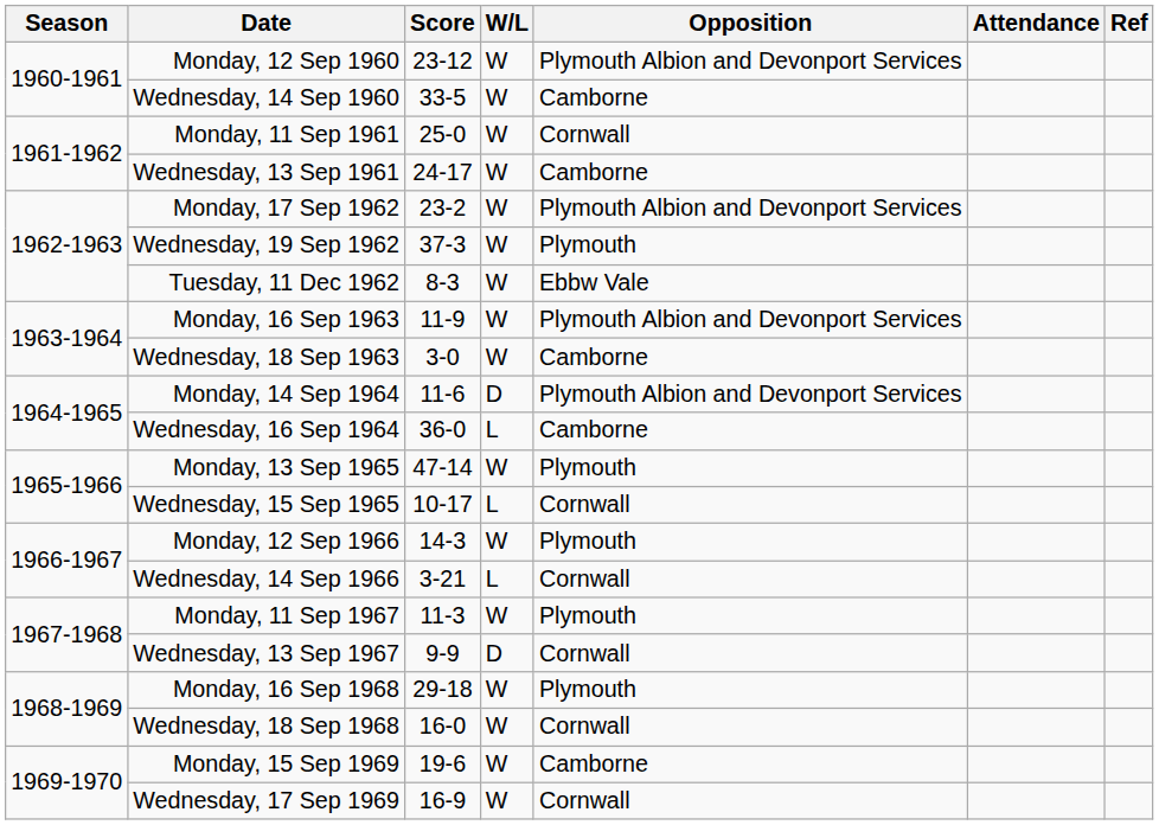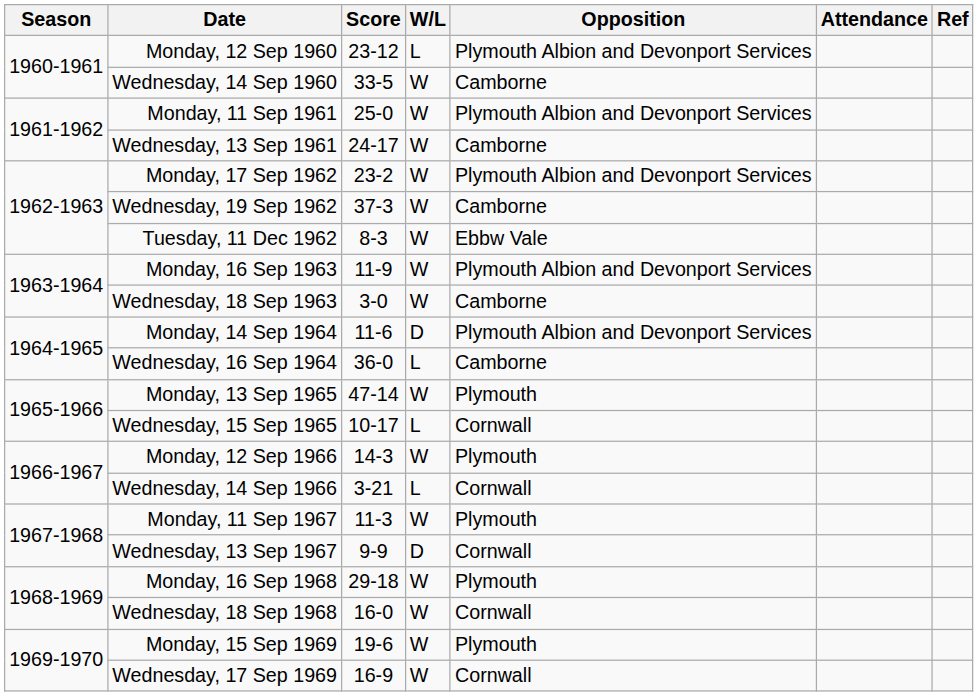Monday, 12 Sep 1960 | W/L: W -> L
Monday, 11 Sep 1961 | Opposition: Cornwall -> Plymouth Albion and Devonport Services
Wednesday, 19 Sep 1962 | Opposition: Plymouth -> Camborne
Monday, 15 Sep 1969 | Opposition: Camborne -> Plymouth
